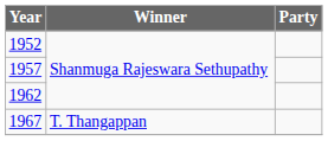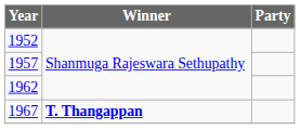1967 | Winner: normal -> bold
